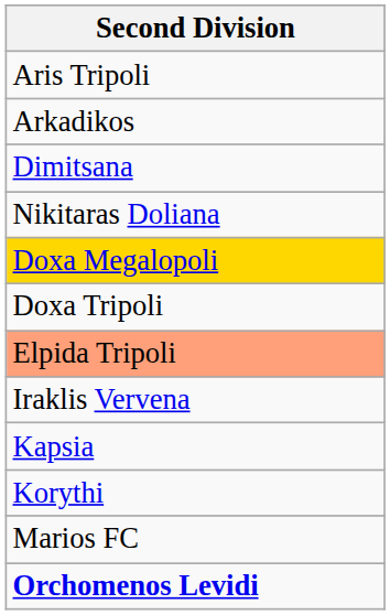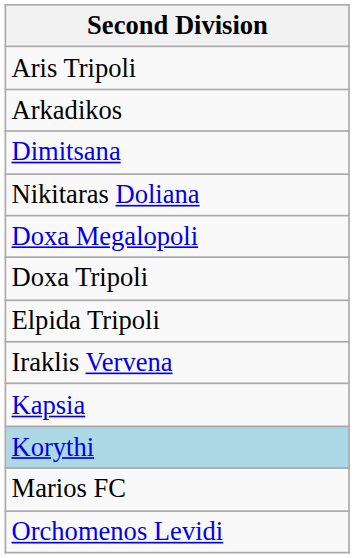row 6 | column 1: gold background -> no background
row 8 | column 1: lightsalmon background -> no background
row 11 | column 1: no background -> lightblue background
row 13 | column 1: bold -> normal
